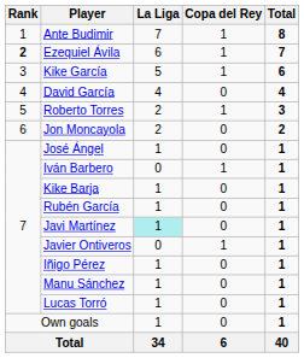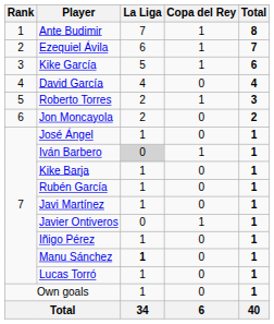Ezequiel Ávila | Rank: bold -> normal
Iván Barbero | La Liga: no background -> lightgrey background
Javi Martínez | La Liga: paleturquoise background -> no background
Manu Sánchez | La Liga: normal -> bold
